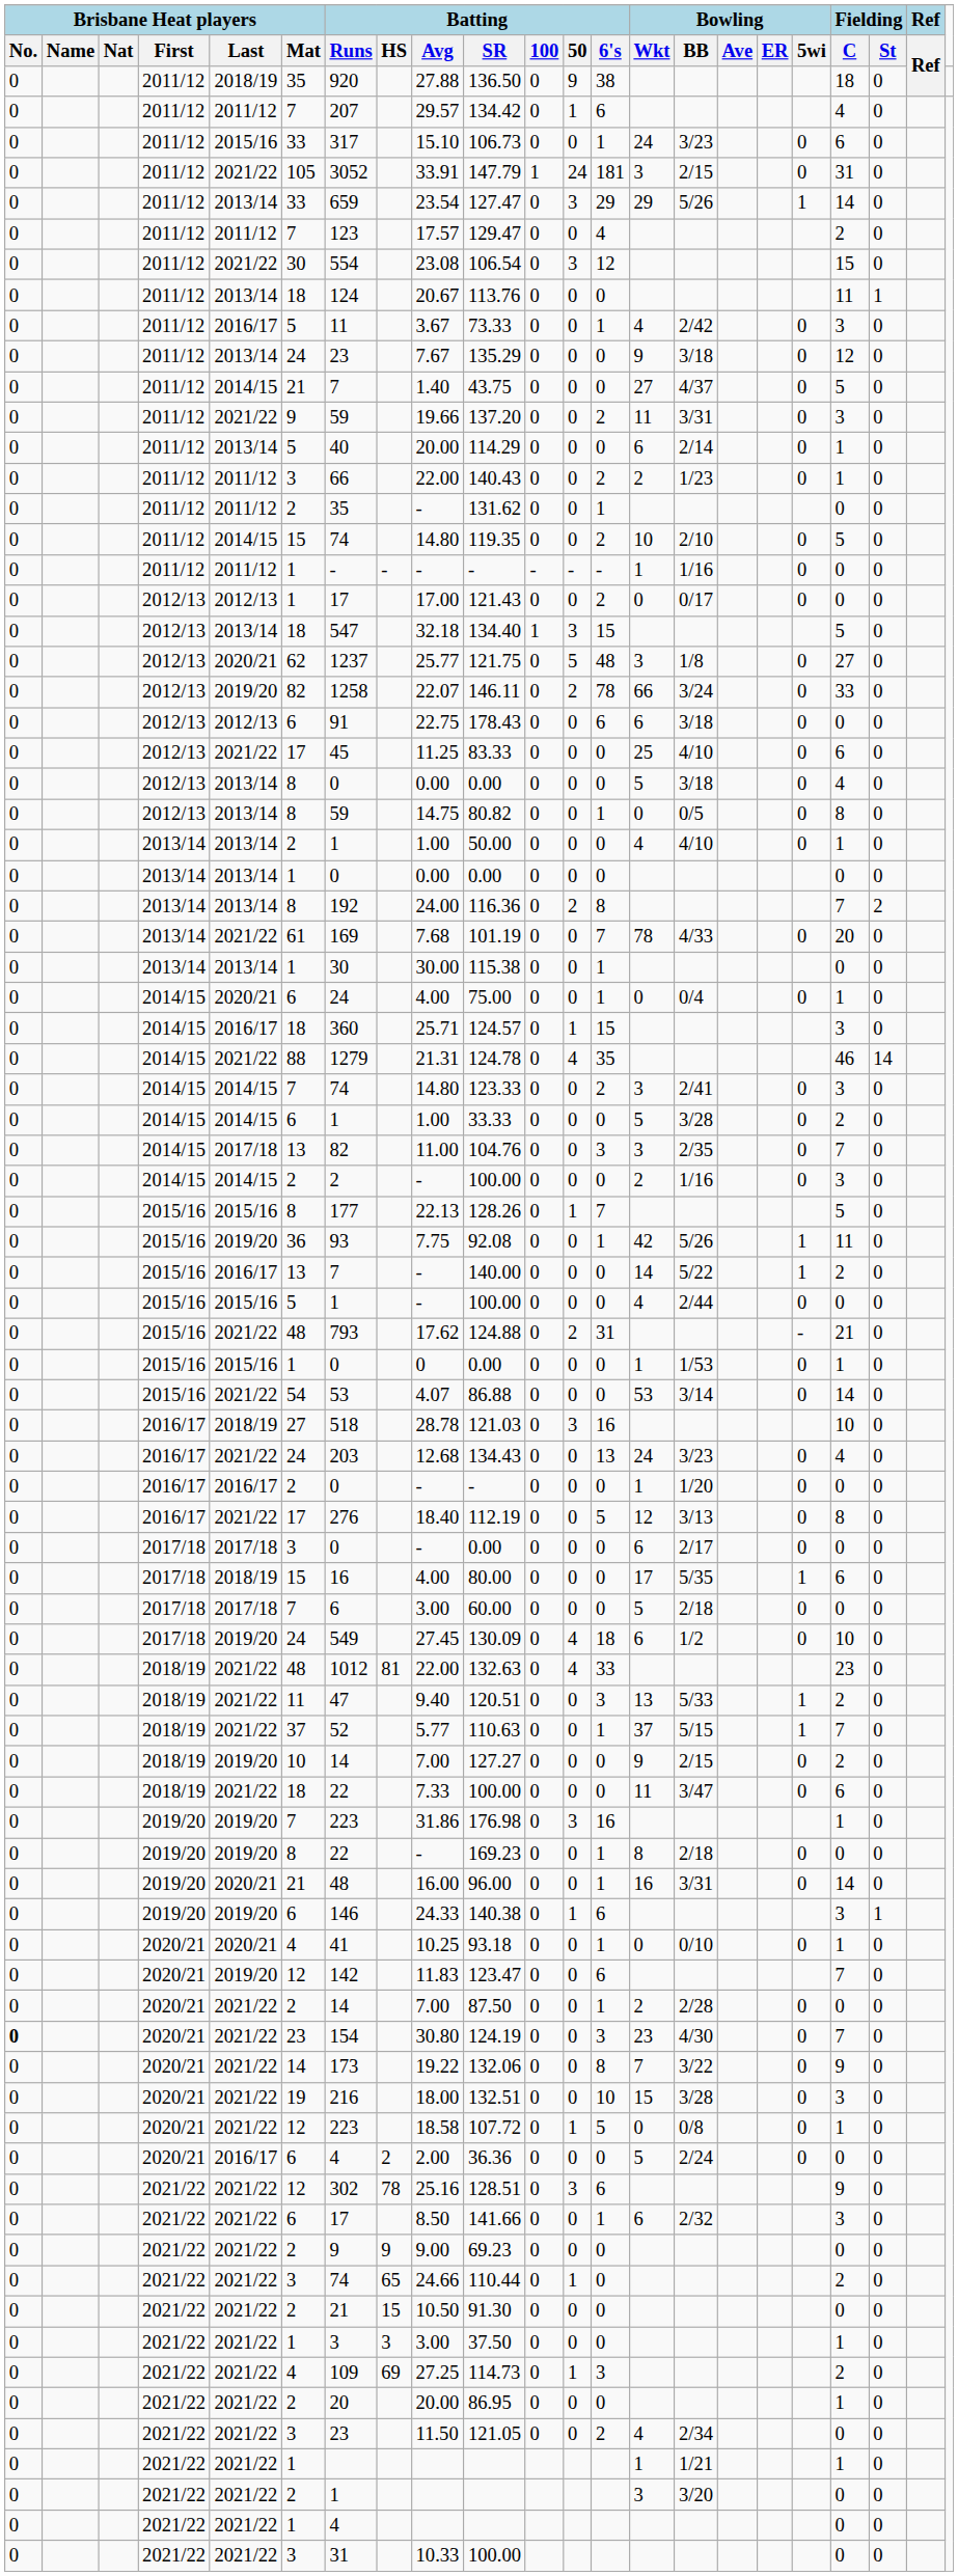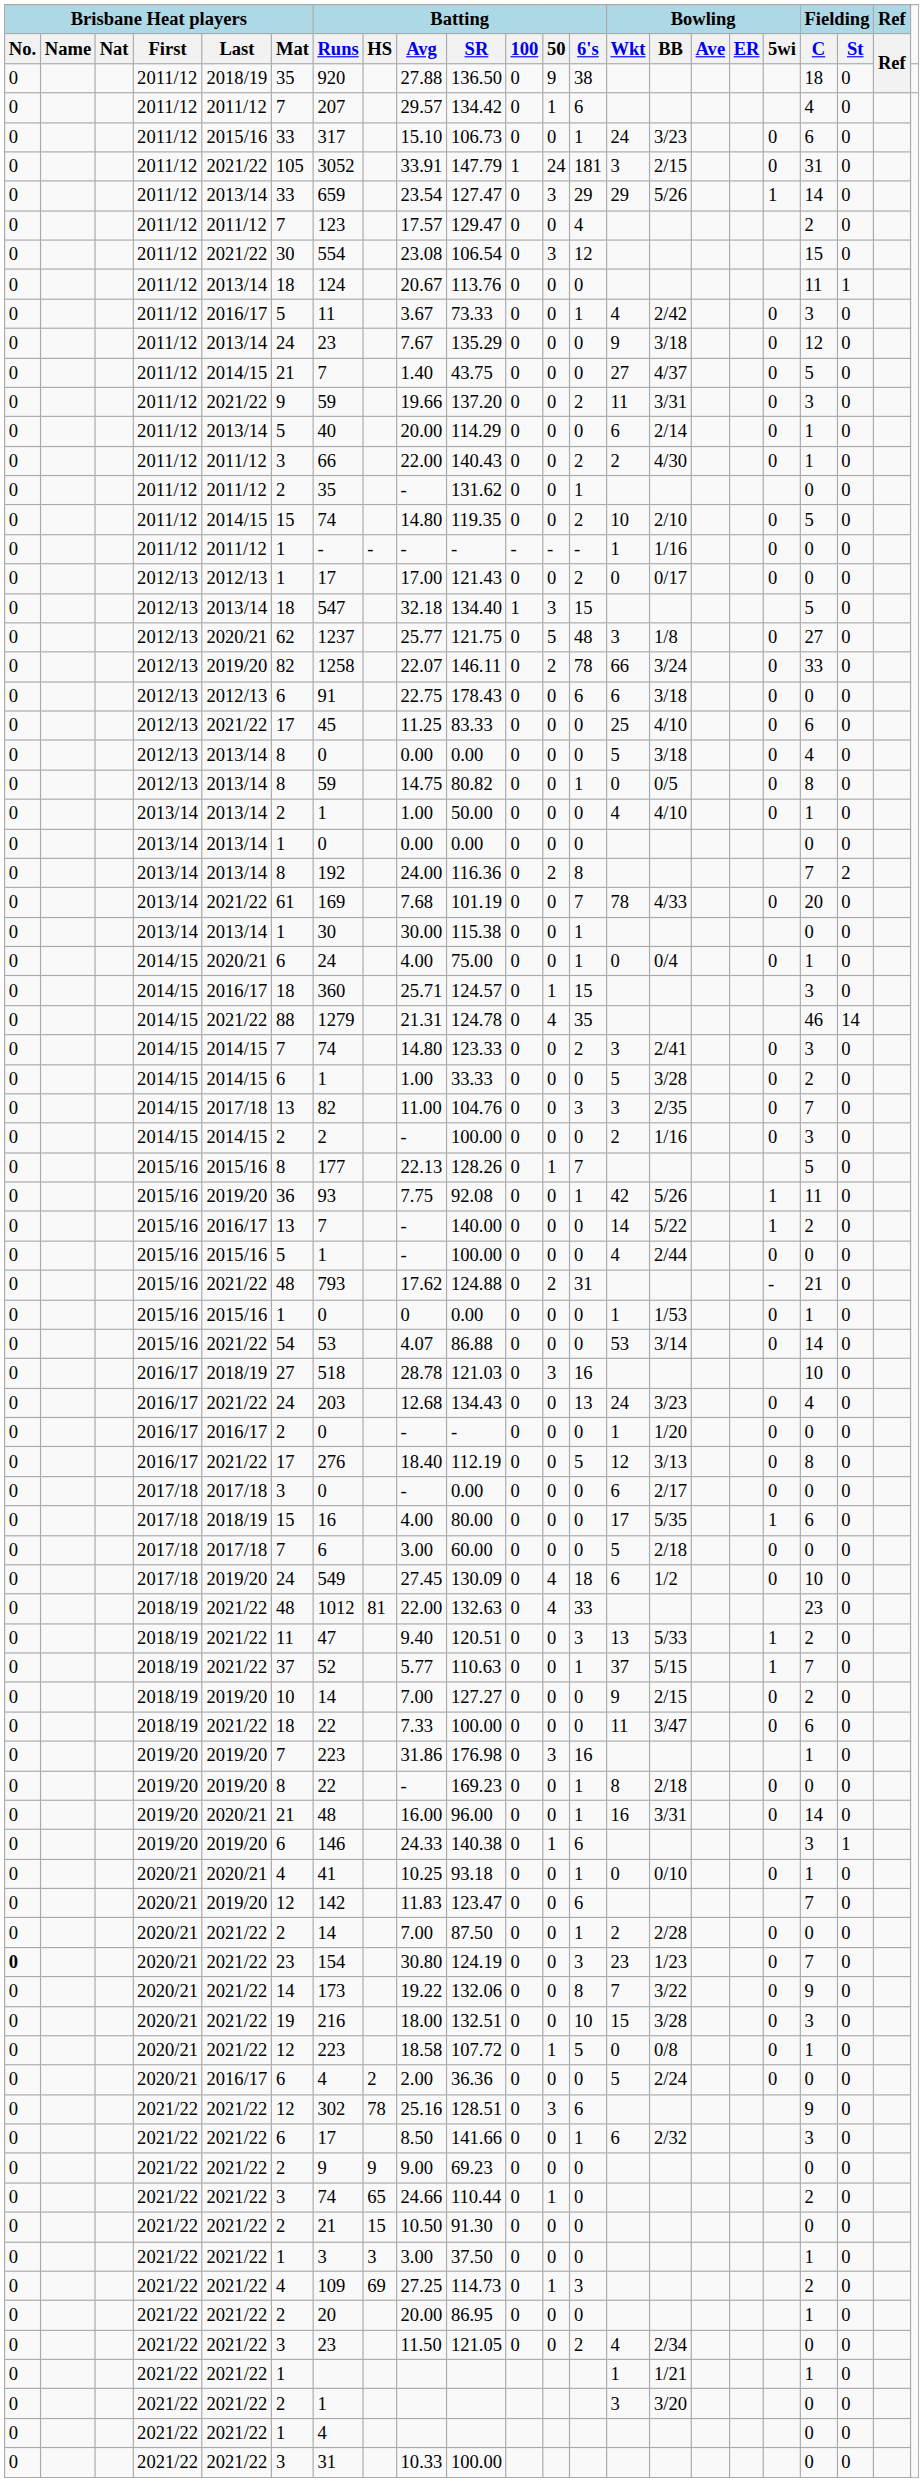row 16 | Bowling / BB: 1/23 -> 4/30
row 67 | Bowling / BB: 4/30 -> 1/23
